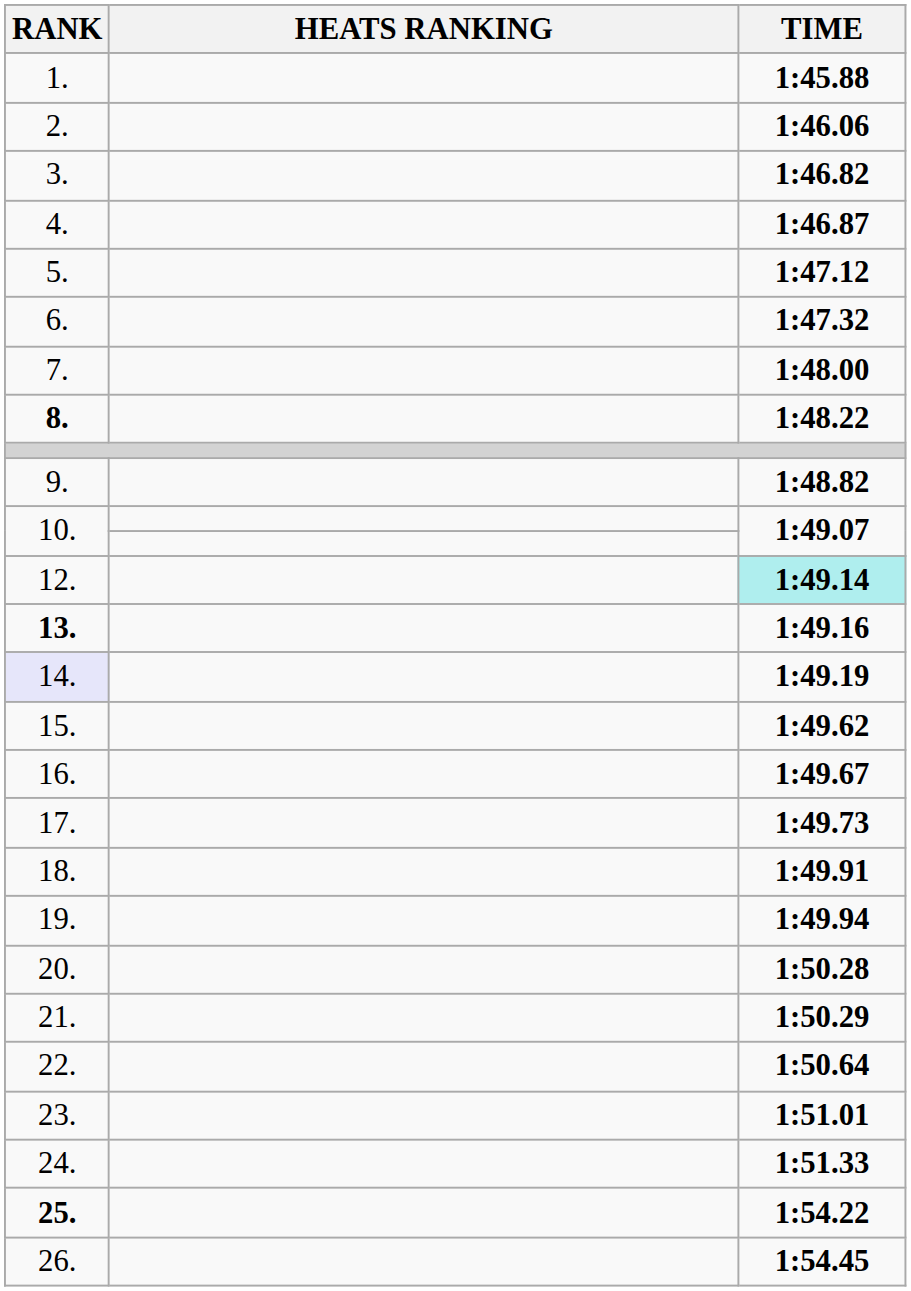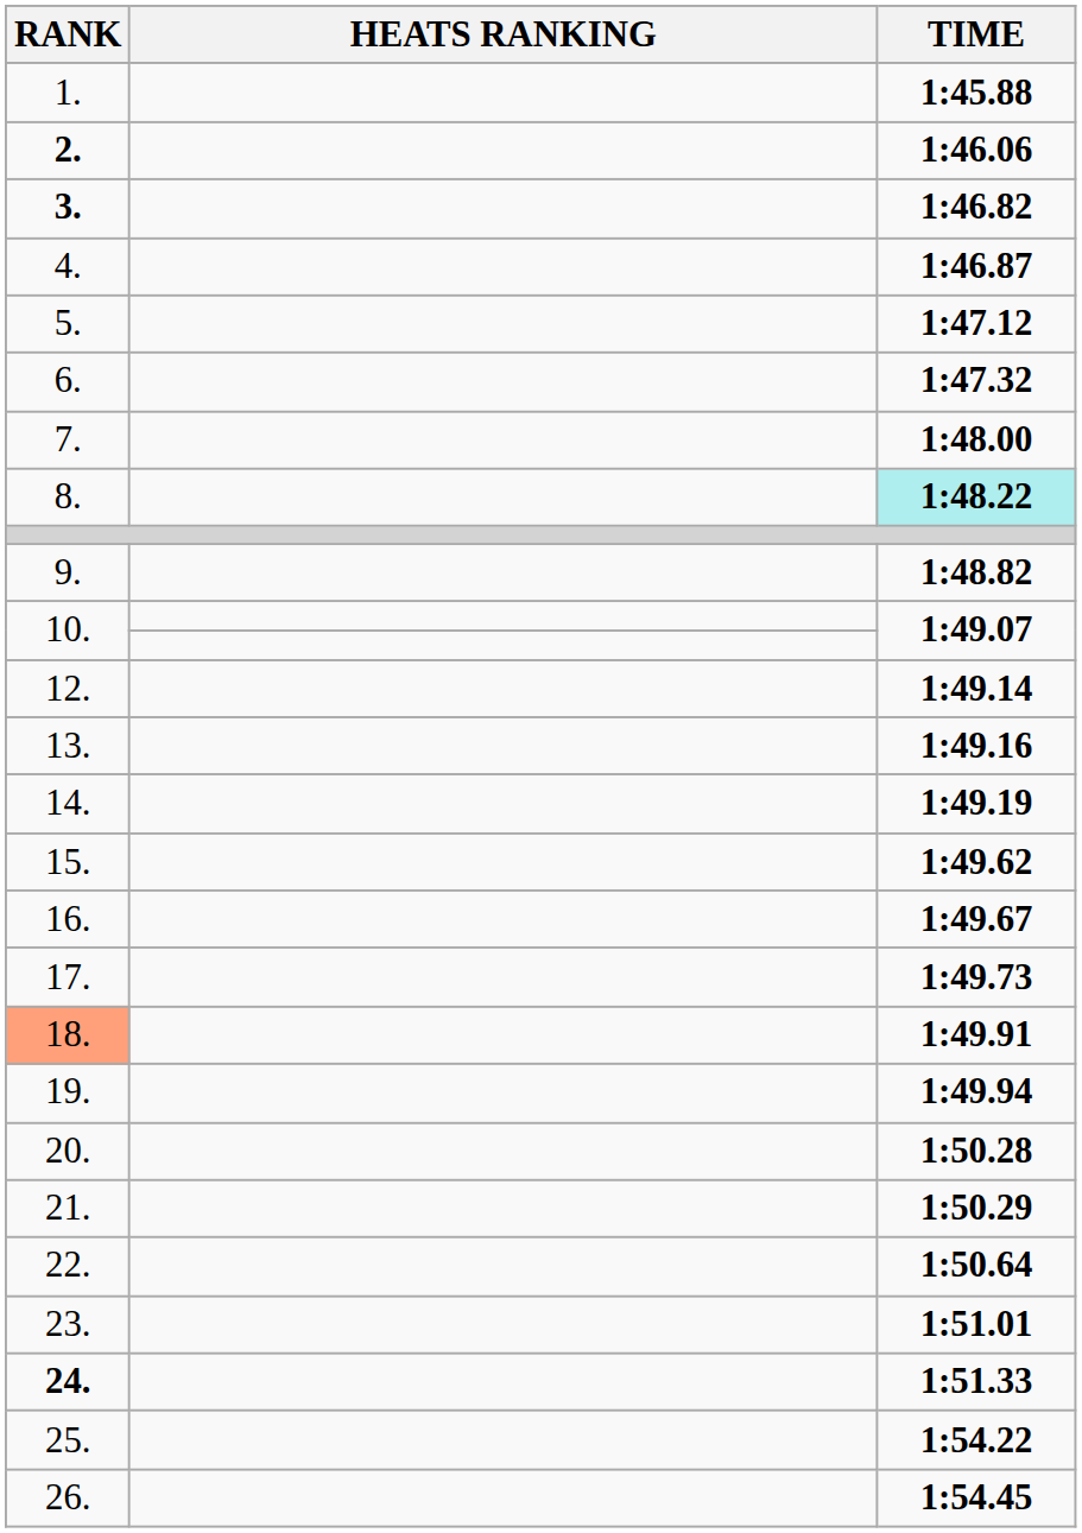2. | RANK: normal -> bold
3. | RANK: normal -> bold
8. | RANK: bold -> normal
8. | TIME: no background -> paleturquoise background
12. | TIME: paleturquoise background -> no background
13. | RANK: bold -> normal
14. | RANK: lavender background -> no background
18. | RANK: no background -> lightsalmon background
24. | RANK: normal -> bold
25. | RANK: bold -> normal
